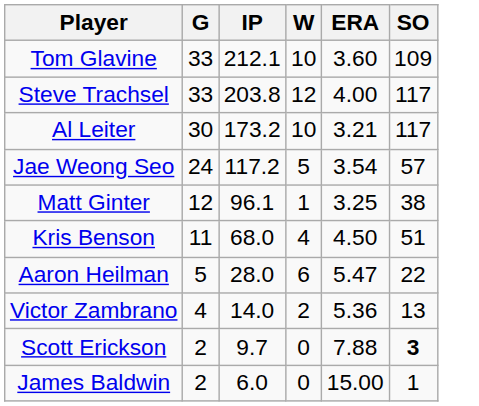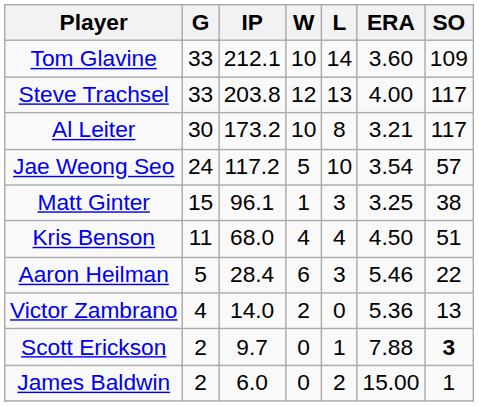+ column: L | 14 | 13 | 8 | 10 | 3 | 4 | 3 | 0 | 1 | 2
Matt Ginter | G: 12 -> 15
Aaron Heilman | IP: 28.0 -> 28.4
Aaron Heilman | ERA: 5.47 -> 5.46
